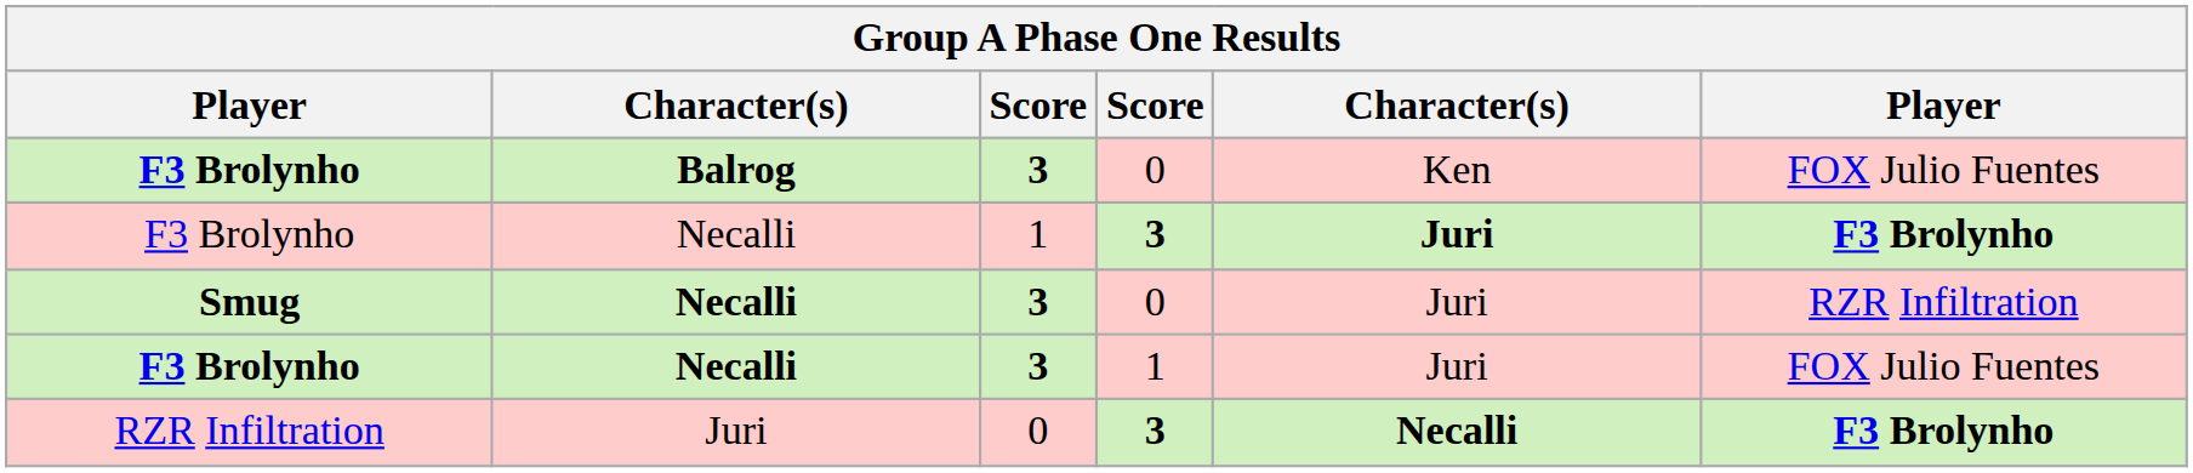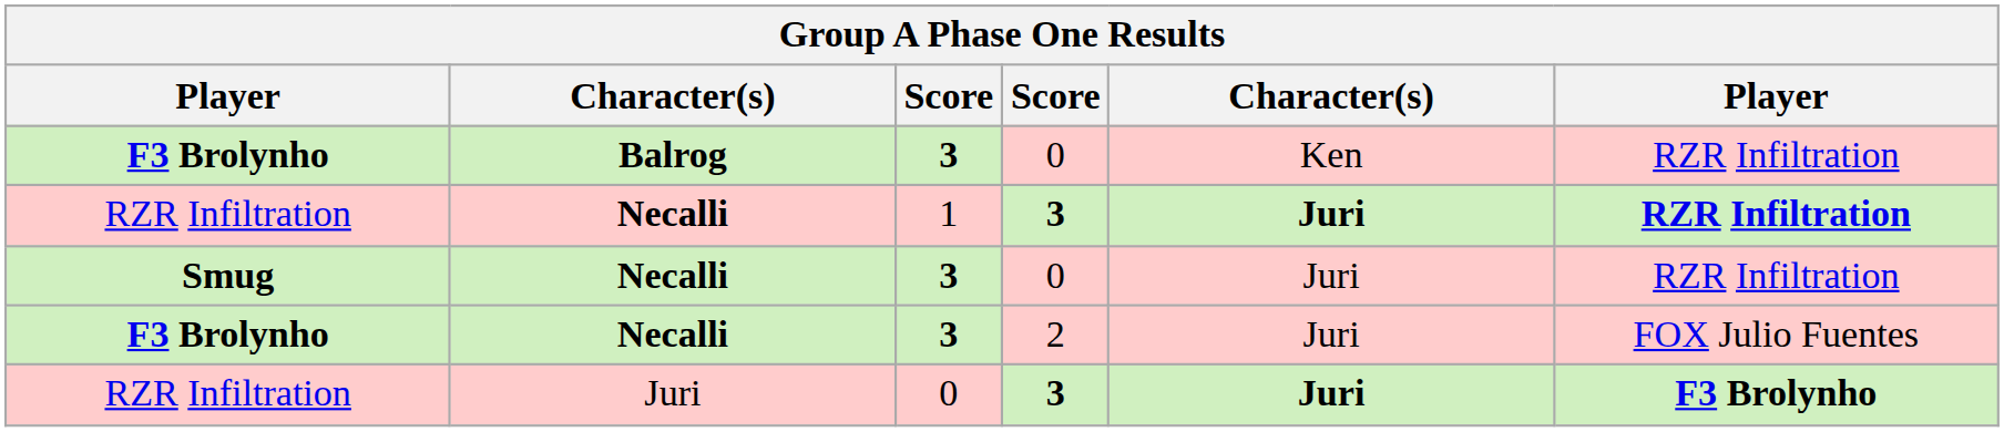row 3 | column 6: FOX Julio Fuentes -> RZR Infiltration
row 4 | column 1: F3 Brolynho -> RZR Infiltration
row 4 | column 2: normal -> bold
row 4 | column 6: F3 Brolynho -> RZR Infiltration
row 6 | column 4: 1 -> 2
row 7 | column 5: Necalli -> Juri
